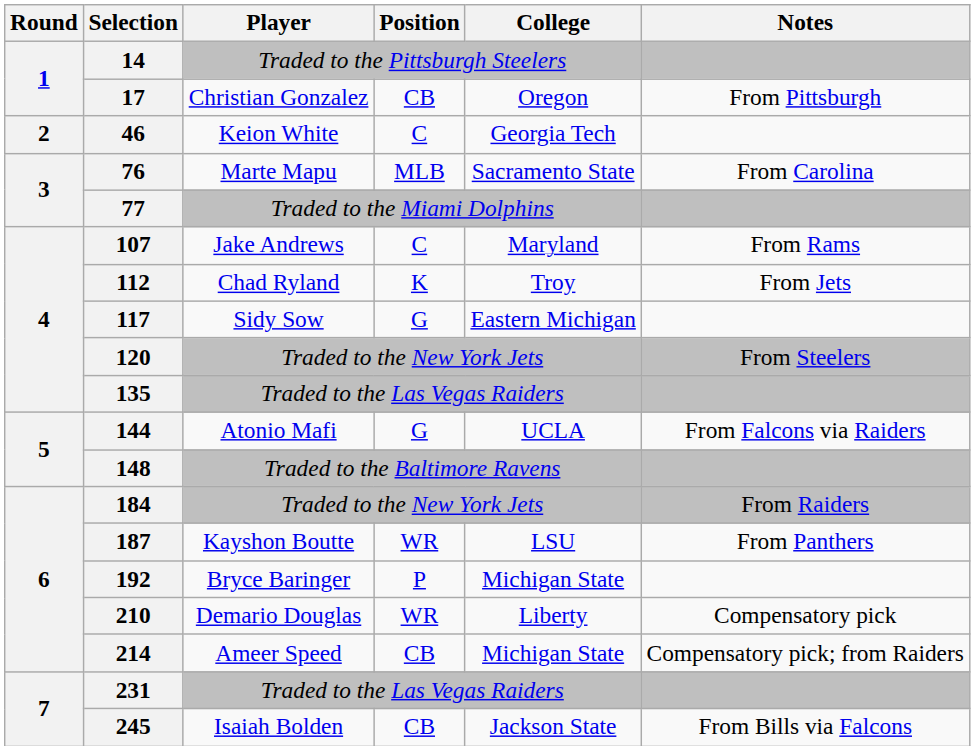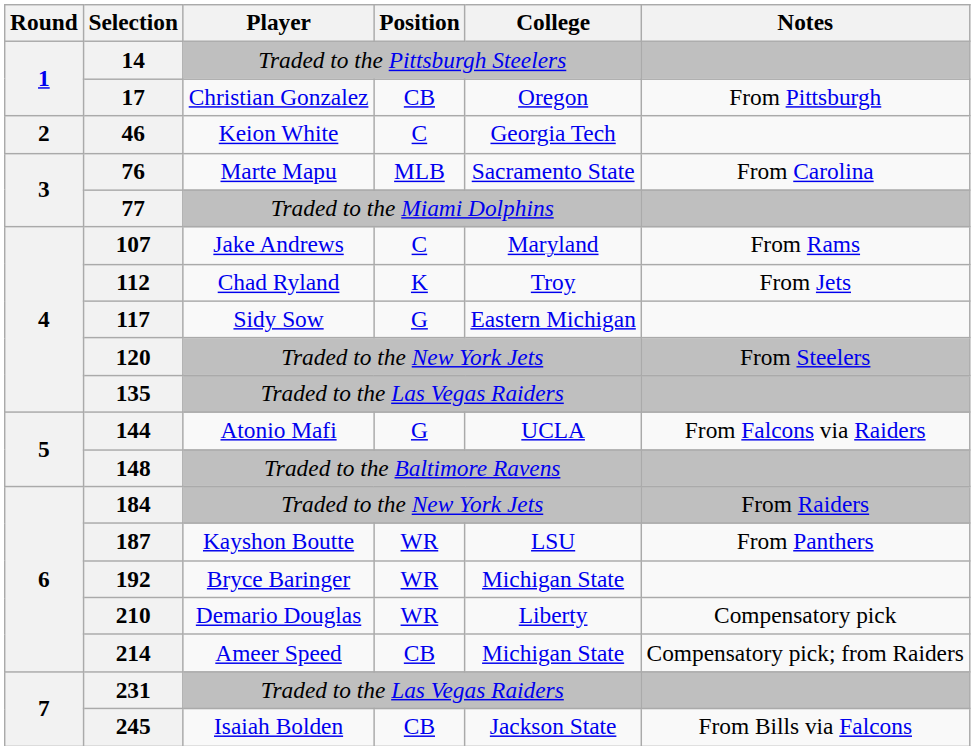192 | Position: P -> WR
